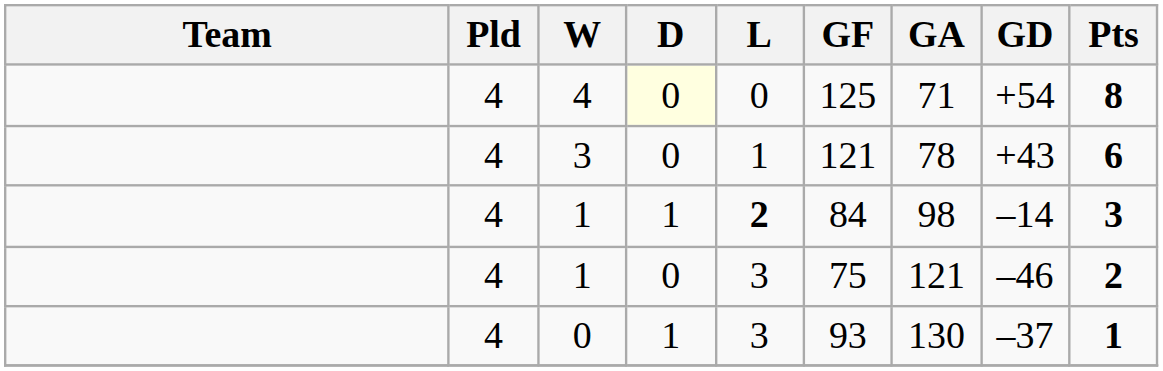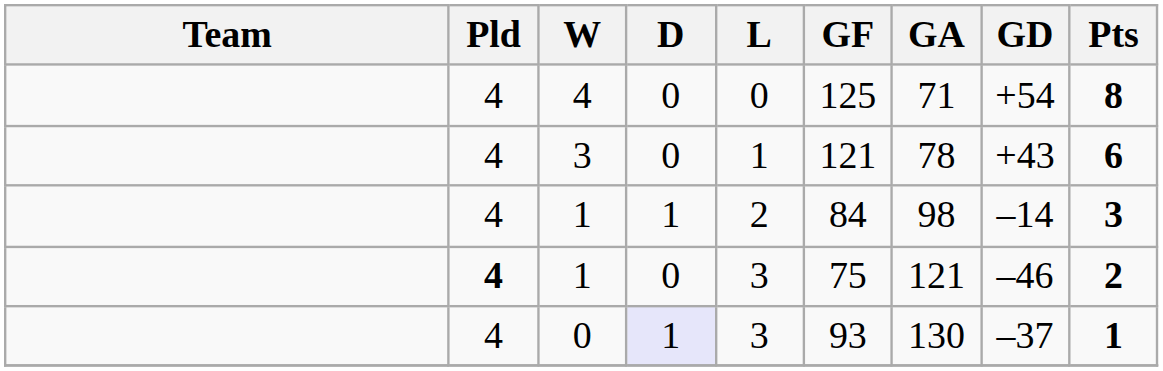row 2 | D: lightyellow background -> no background
row 4 | L: bold -> normal
row 5 | Pld: normal -> bold
row 6 | D: no background -> lavender background
